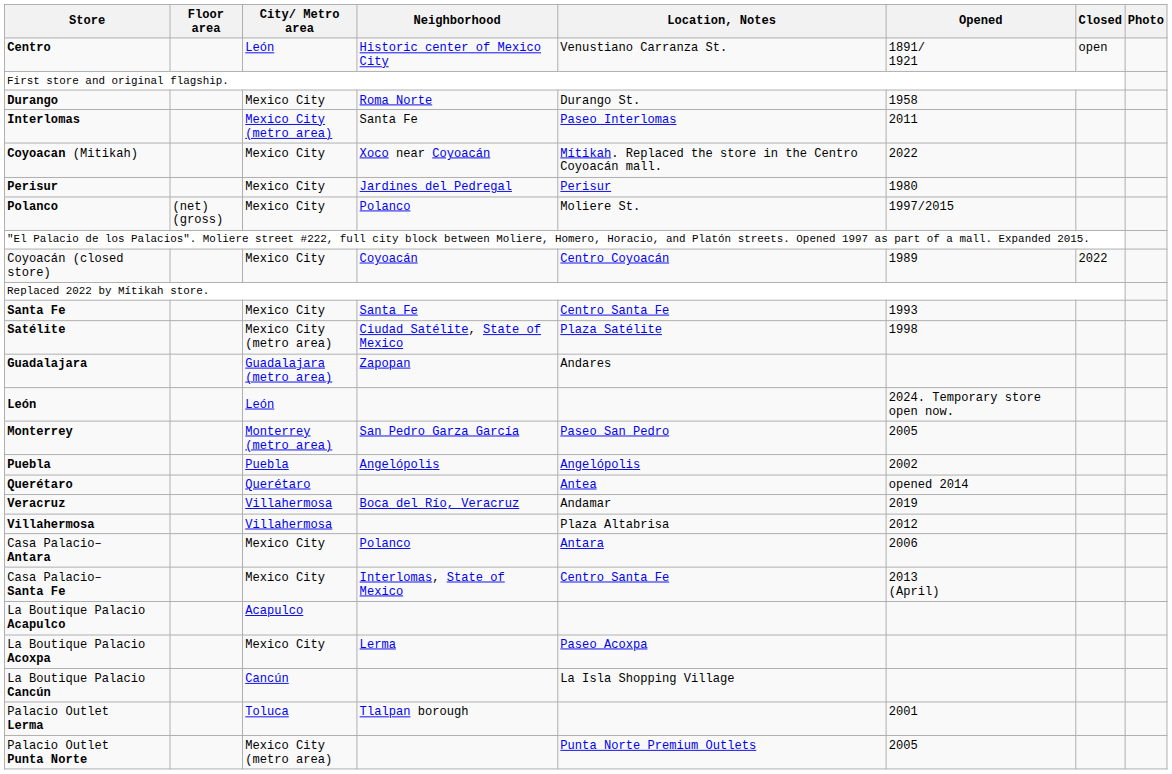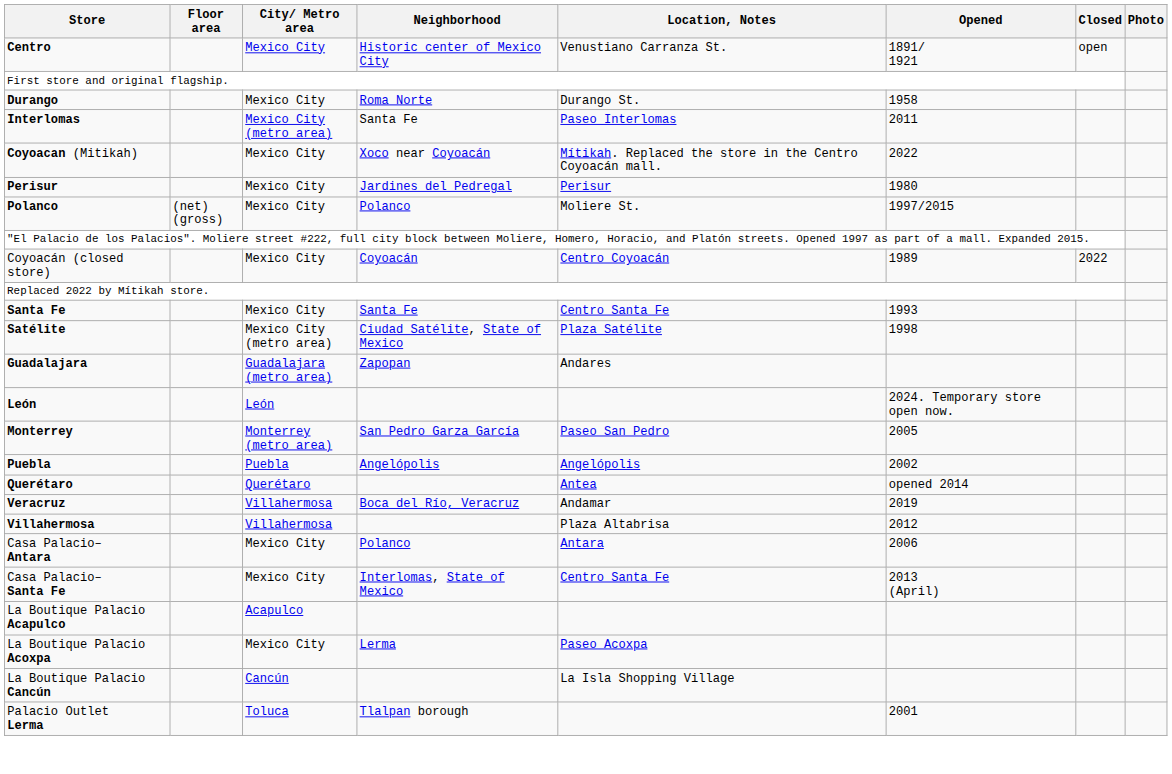Centro | City/ Metro area: León -> Mexico City
- row: Palacio Outlet Punta Norte | Mexico City (metro area) | Punta Norte Premium Outlets | 2005
